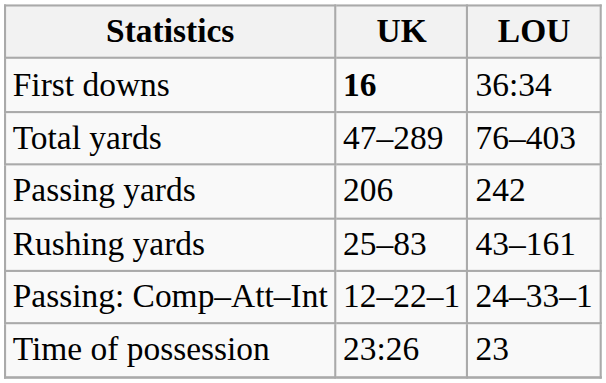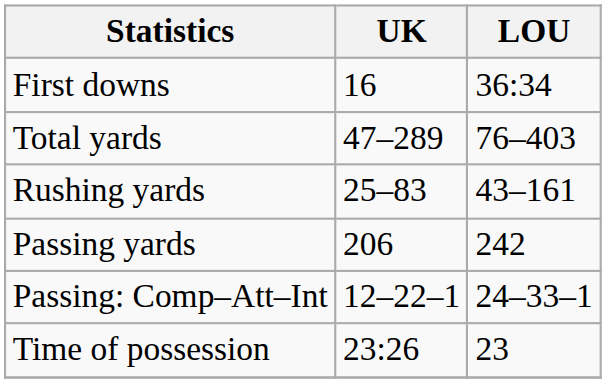First downs | UK: bold -> normal
rows swapped: Rushing yards <-> Passing yards
